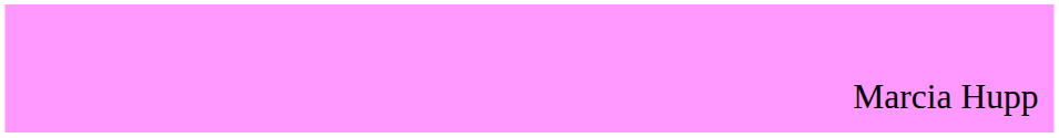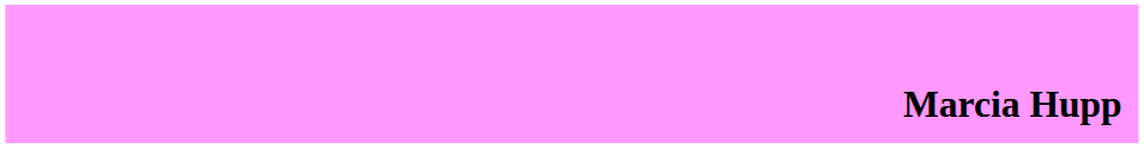row 1 | column 1: normal -> bold
